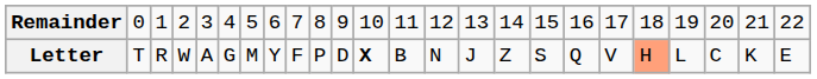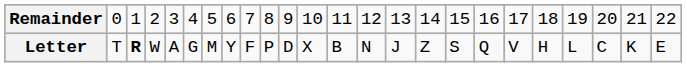Letter | column 3: normal -> bold
Letter | column 12: bold -> normal
Letter | column 20: lightsalmon background -> no background
